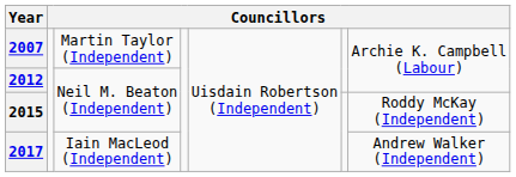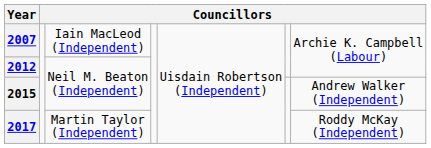2007 | column 3: Martin Taylor (Independent) -> Iain MacLeod (Independent)
2015 | column 7: Roddy McKay (Independent) -> Andrew Walker (Independent)
2017 | column 3: Iain MacLeod (Independent) -> Martin Taylor (Independent)
2017 | column 7: Andrew Walker (Independent) -> Roddy McKay (Independent)
